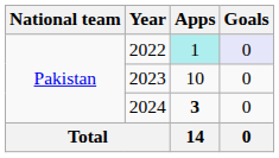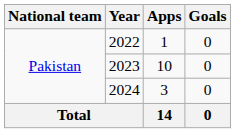2022 | Apps: paleturquoise background -> no background
2022 | Goals: lavender background -> no background
2024 | Apps: bold -> normal
